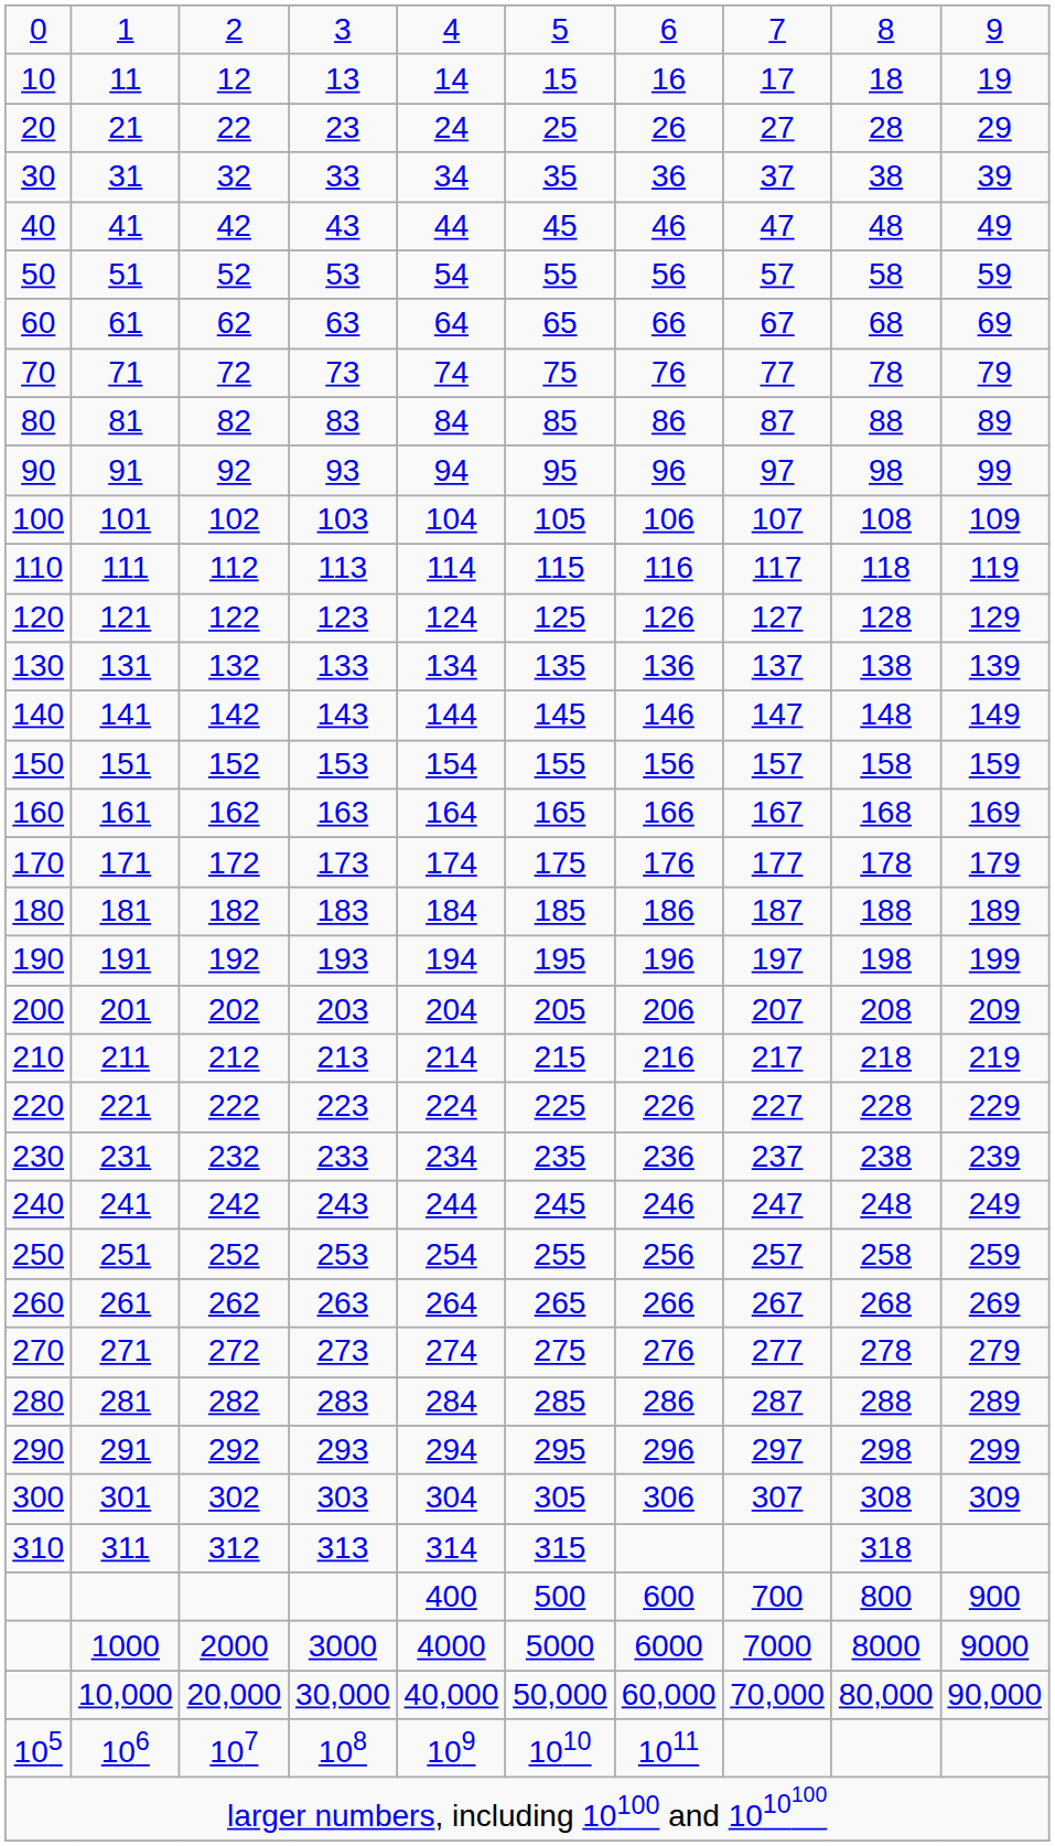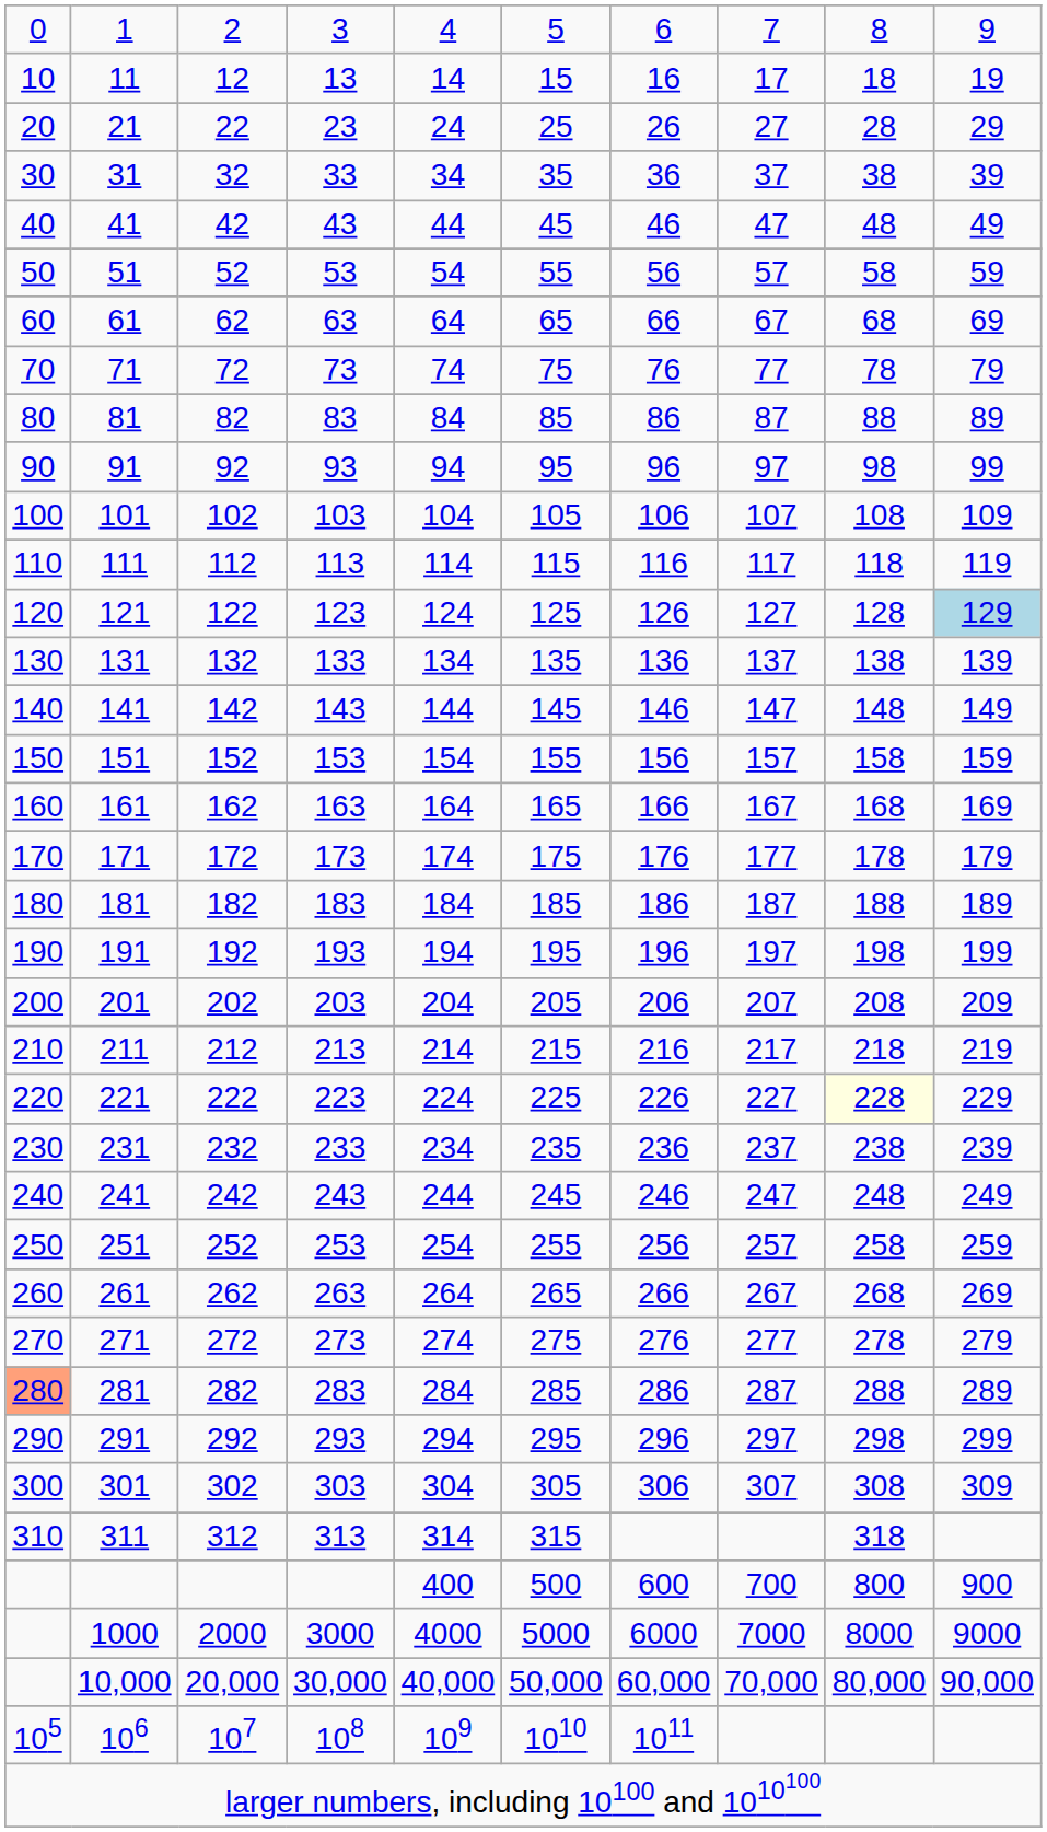121 | column 10: no background -> lightblue background
221 | column 9: no background -> lightyellow background
281 | column 1: no background -> lightsalmon background
